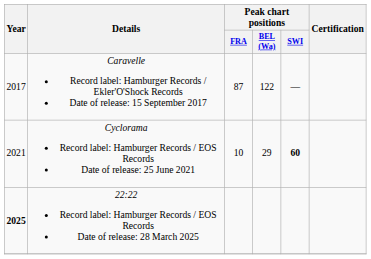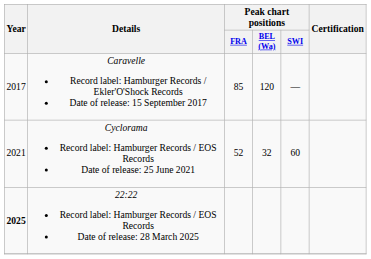row 3 | Peak chart positions / FRA: 87 -> 85
row 3 | Peak chart positions / BEL (Wa): 122 -> 120
row 4 | Peak chart positions / FRA: 10 -> 52
row 4 | Peak chart positions / BEL (Wa): 29 -> 32
row 4 | Peak chart positions / SWI: bold -> normal
